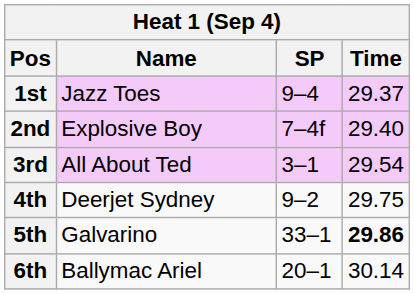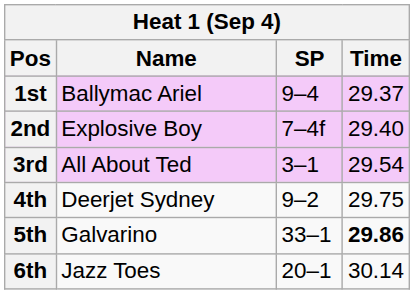1st | Name: Jazz Toes -> Ballymac Ariel
6th | Name: Ballymac Ariel -> Jazz Toes
